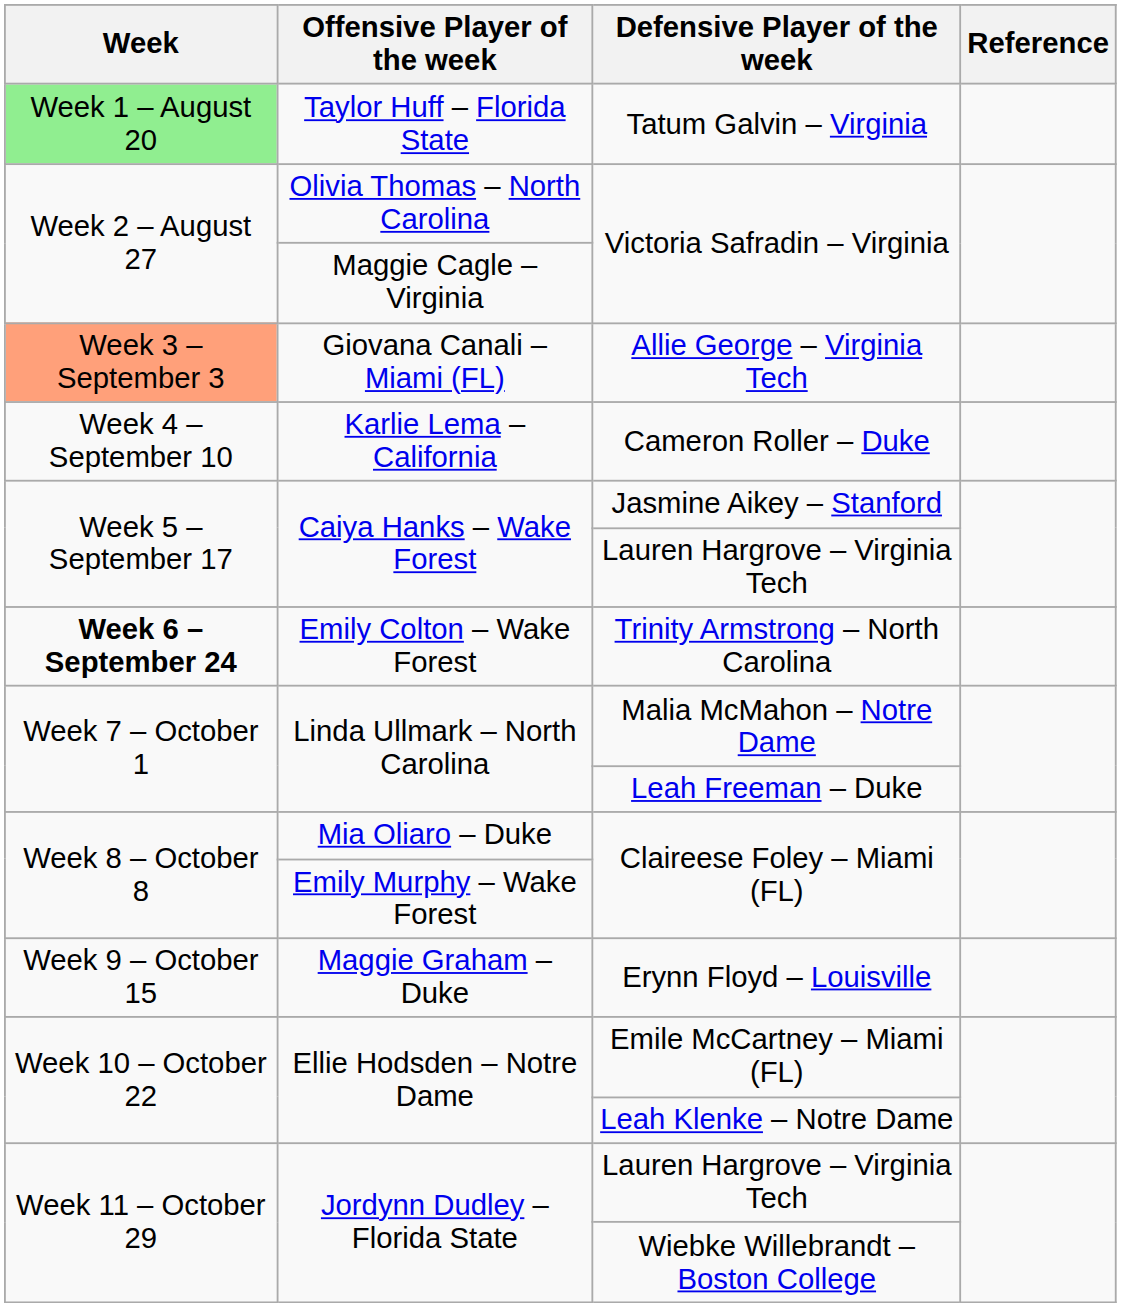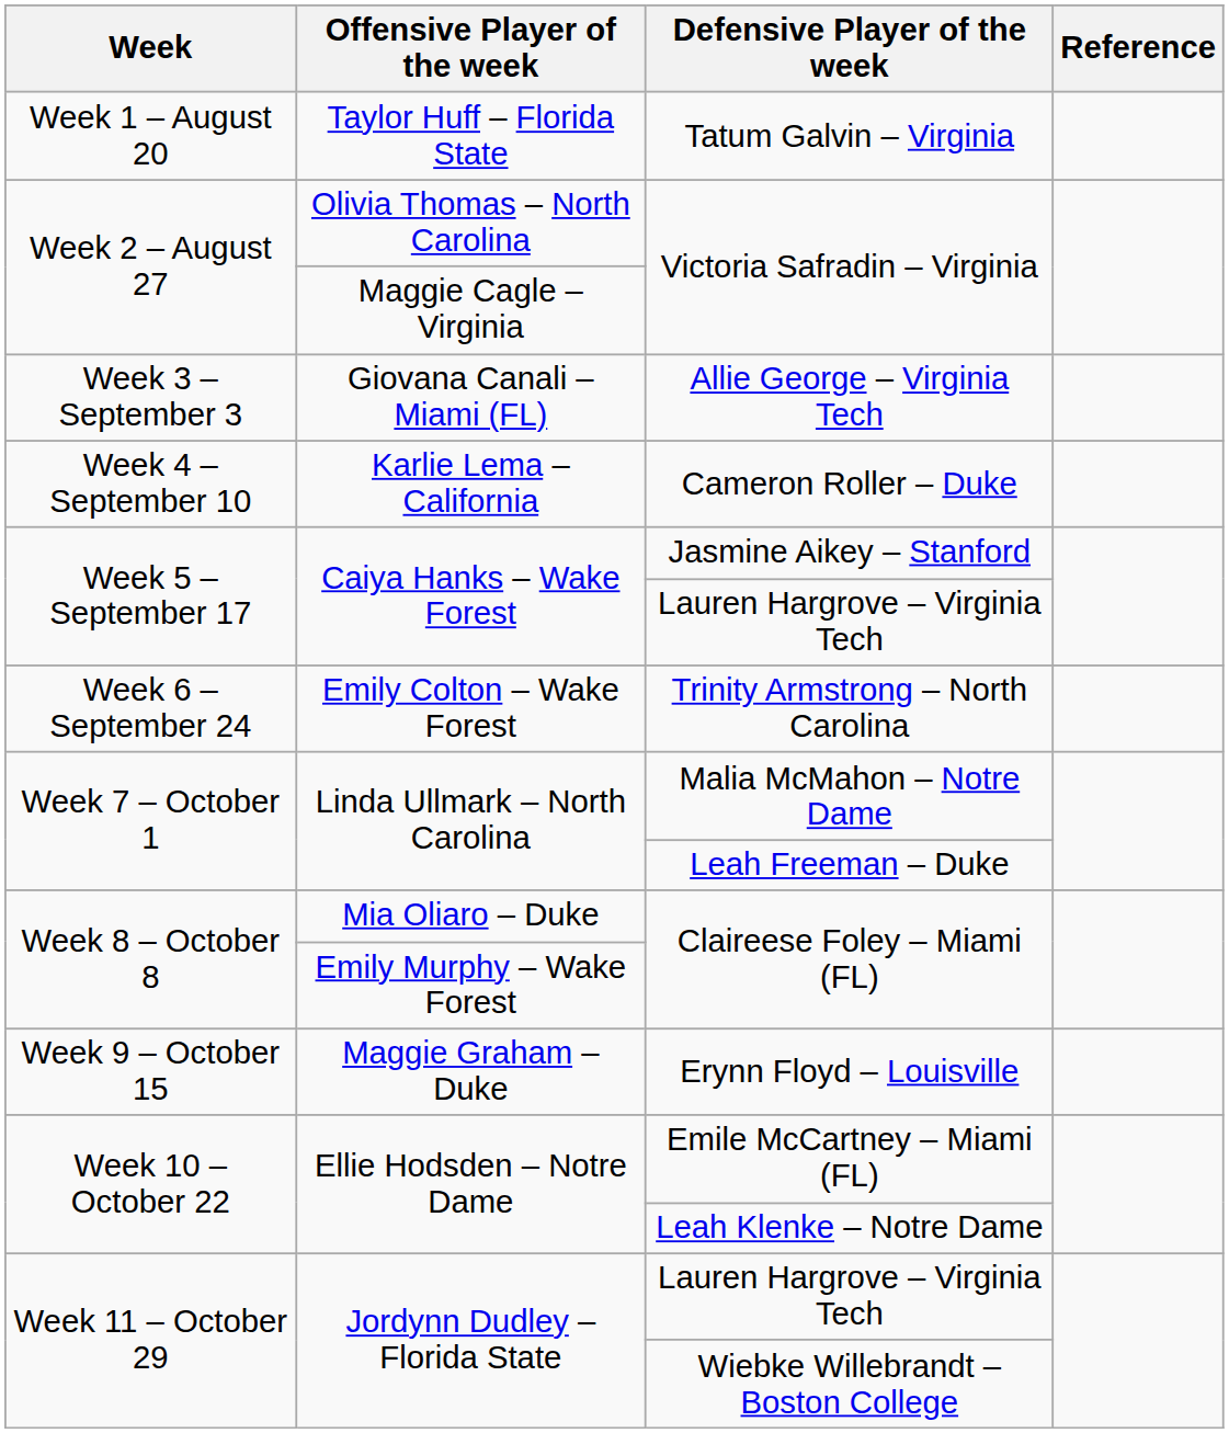Tatum Galvin – Virginia | Week: lightgreen background -> no background
Allie George – Virginia Tech | Week: lightsalmon background -> no background
Trinity Armstrong – North Carolina | Week: bold -> normal
